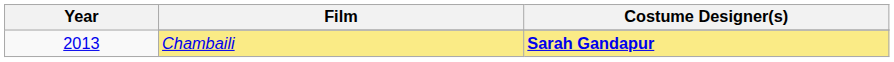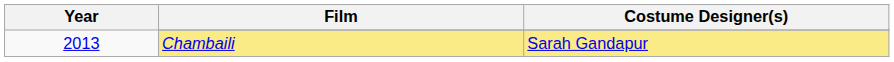Chambaili | Costume Designer(s): bold -> normal
